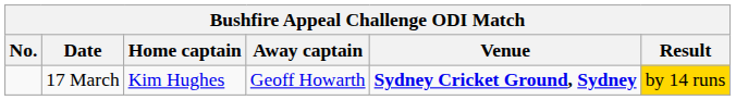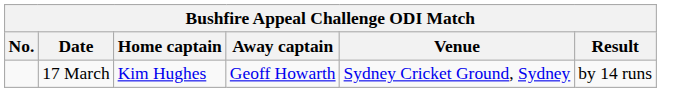17 March | Venue: bold -> normal
17 March | Result: gold background -> no background
